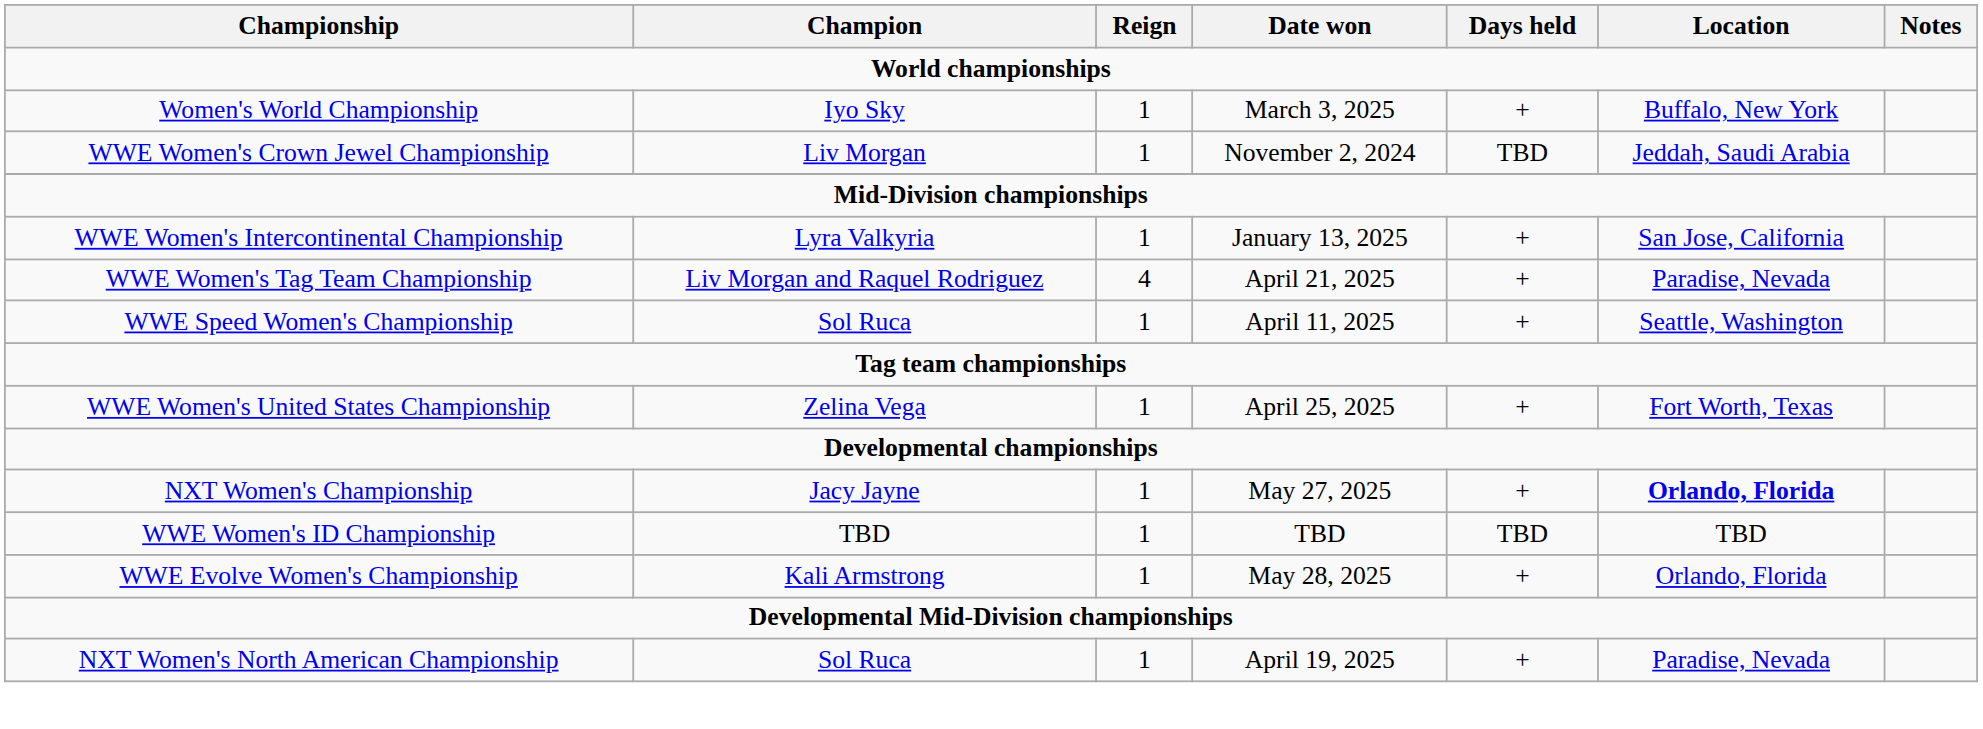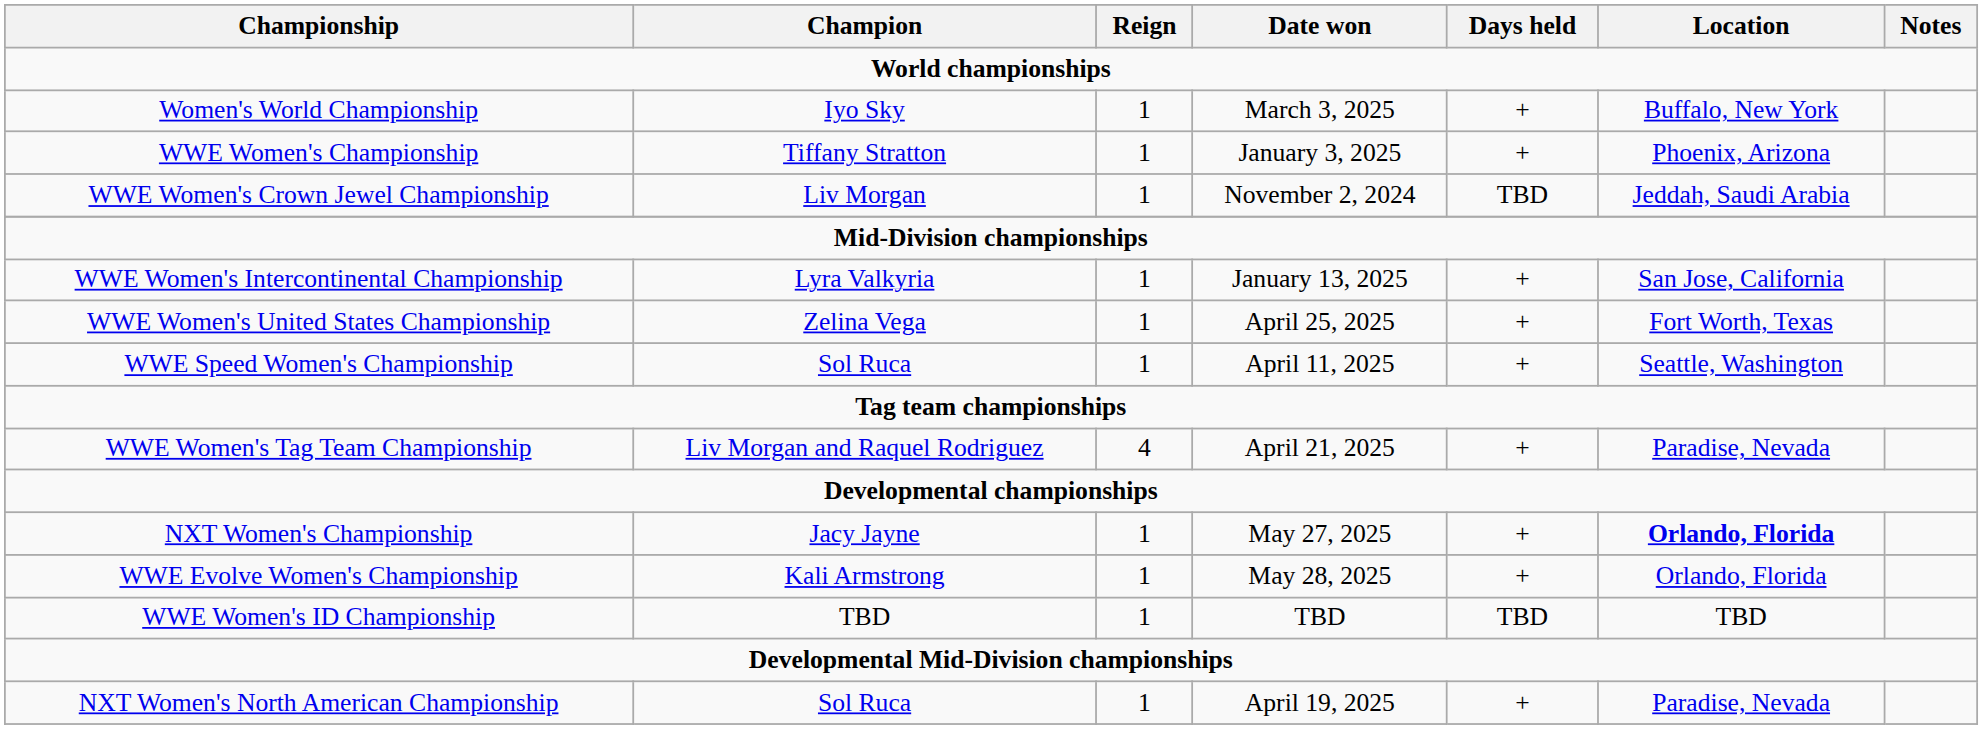+ row: WWE Women's Championship | Tiffany Stratton | 1 | January 3, 2025 | + | Phoenix, Arizona
rows swapped: WWE Women's United States Championship <-> WWE Women's Tag Team Championship
rows swapped: WWE Women's ID Championship <-> WWE Evolve Women's Championship
